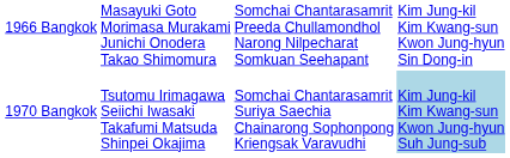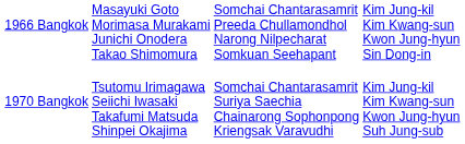1970 Bangkok | column 4: lightblue background -> no background
